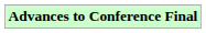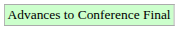row 1 | column 1: bold -> normal
